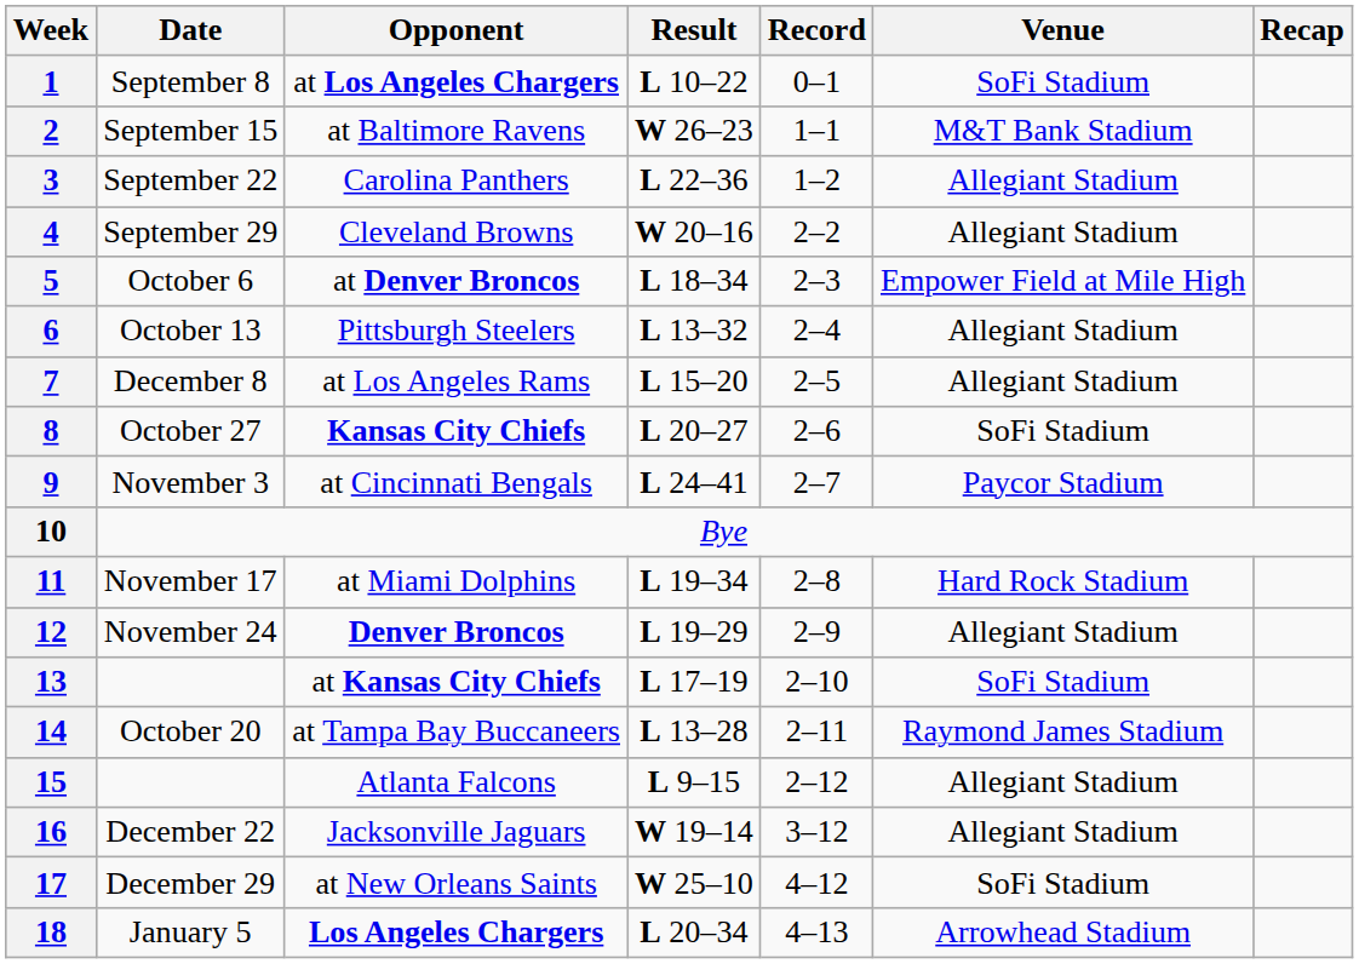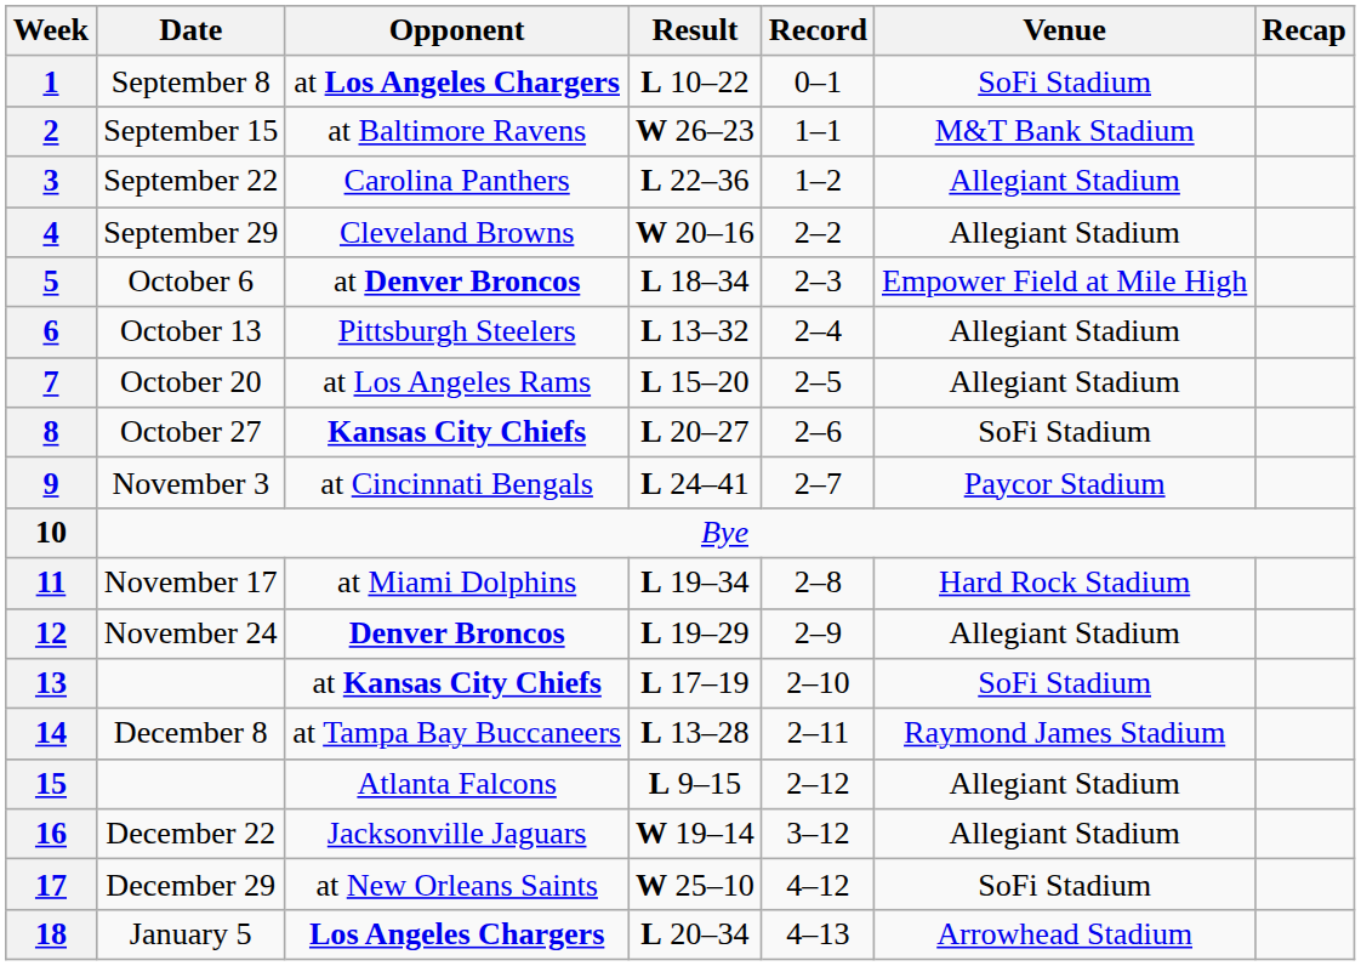7 | Date: December 8 -> October 20
14 | Date: October 20 -> December 8
